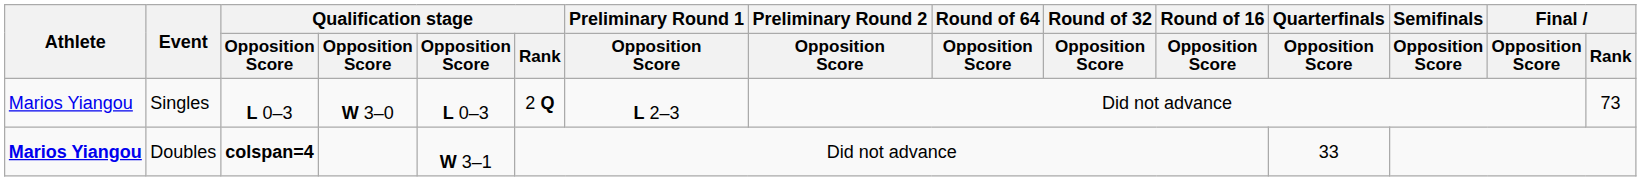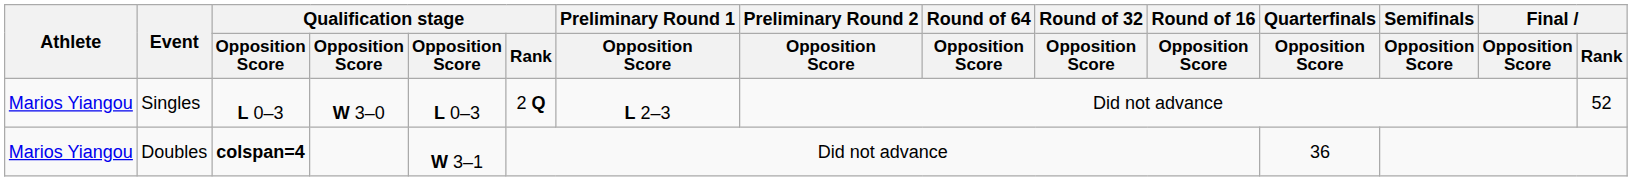Singles | Final / Rank: 73 -> 52
Doubles | Athlete: bold -> normal
Doubles | Quarterfinals / Opposition Score: 33 -> 36
